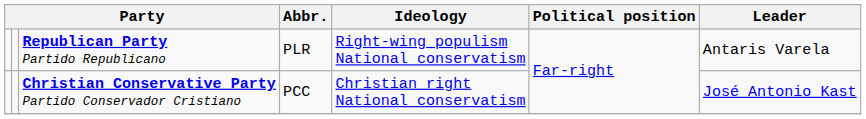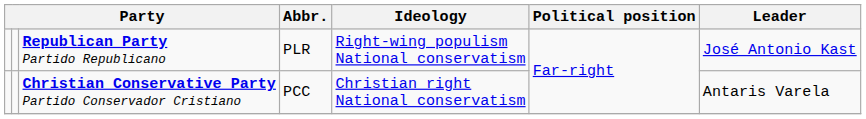Republican Party Partido Republicano | Leader: Antaris Varela -> José Antonio Kast
Christian Conservative Party Partido Conservador Cristiano | Leader: José Antonio Kast -> Antaris Varela
